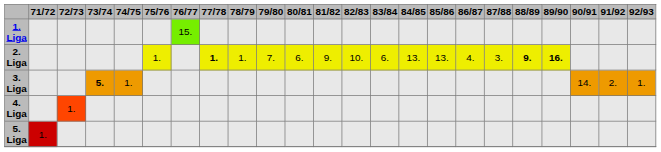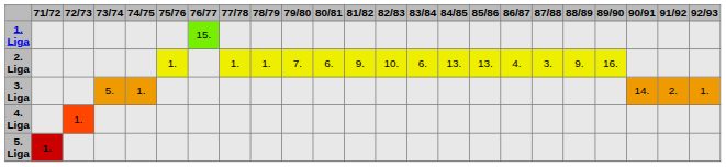2. Liga | 77/78: bold -> normal
2. Liga | 88/89: bold -> normal
2. Liga | 89/90: bold -> normal
3. Liga | 73/74: bold -> normal
5. Liga | 71/72: normal -> bold
